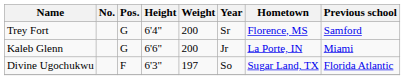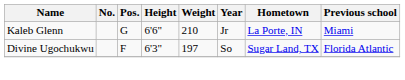- row: Trey Fort | G | 6'4" | 200 | Sr | Florence, MS | Samford
Kaleb Glenn | Weight: 200 -> 210
